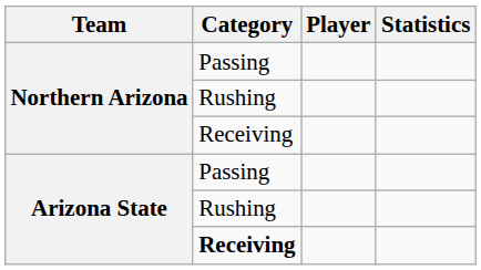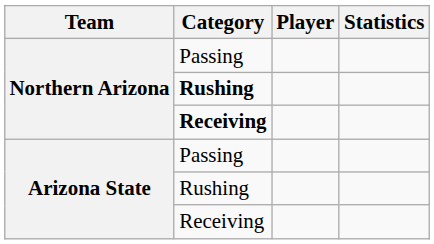Northern Arizona / Rushing | Category: normal -> bold
Northern Arizona / Receiving | Category: normal -> bold
Arizona State / Receiving | Category: bold -> normal
